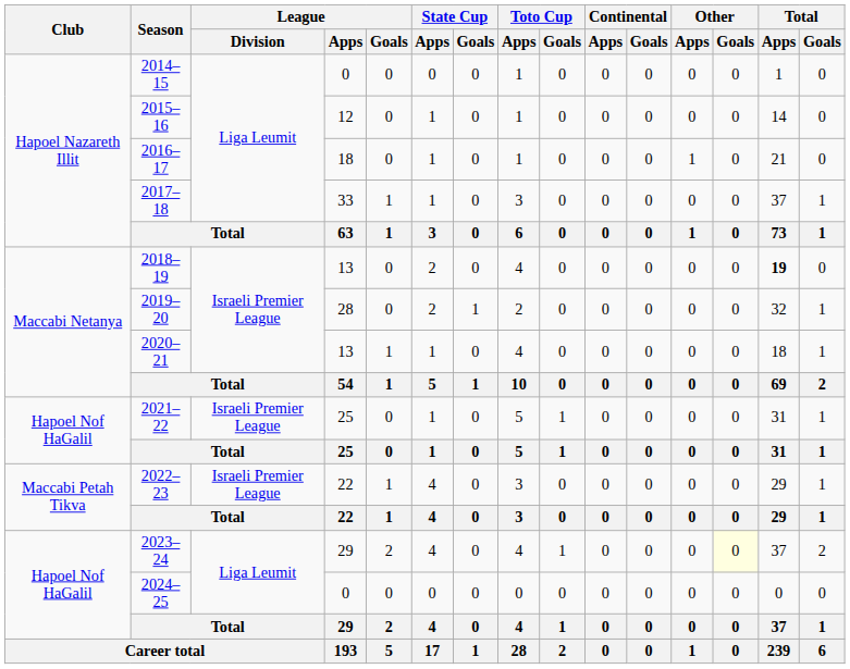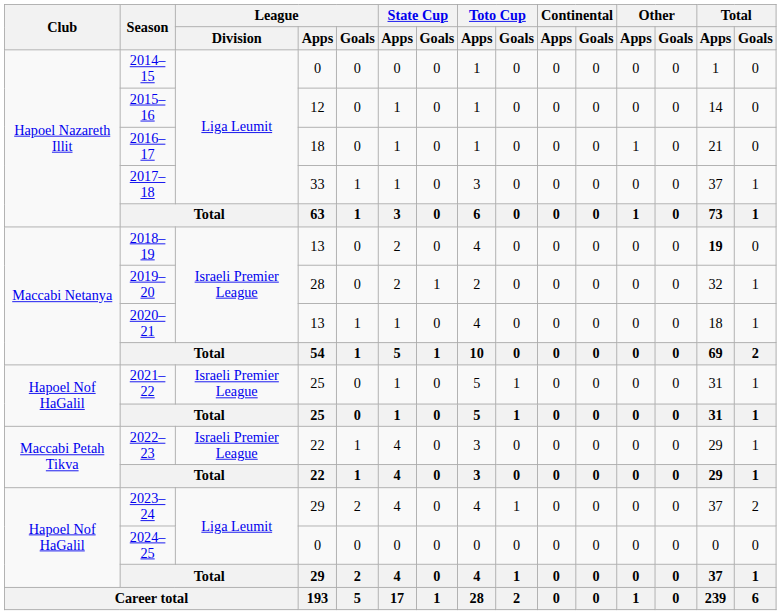2023–24 | Other / Goals: lightyellow background -> no background
